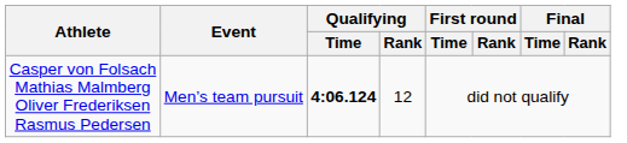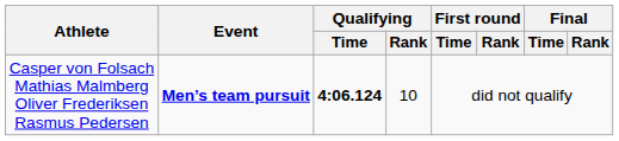row 3 | Event: normal -> bold
row 3 | Qualifying / Rank: 12 -> 10
